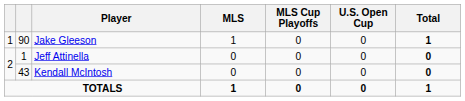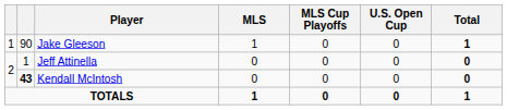Kendall McIntosh | column 2: normal -> bold
